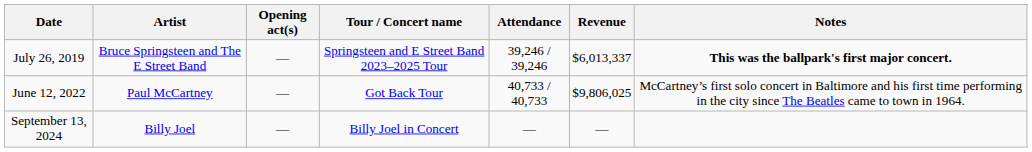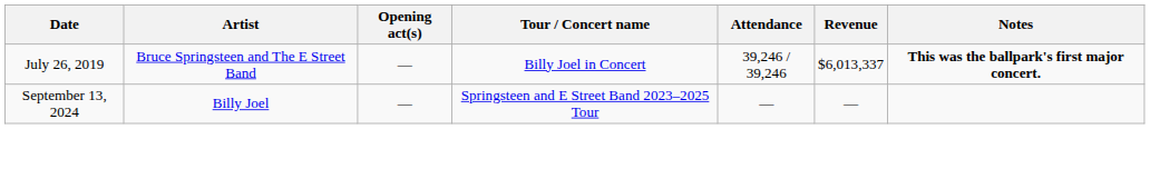July 26, 2019 | Tour / Concert name: Springsteen and E Street Band 2023–2025 Tour -> Billy Joel in Concert
- row: June 12, 2022 | Paul McCartney | — | Got Back Tour | 40,733 / 40,733 | $9,806,025 | McCartney’s first solo concert in Baltimore and his first time performing in the city since The Beatles came to town in 1964.
September 13, 2024 | Tour / Concert name: Billy Joel in Concert -> Springsteen and E Street Band 2023–2025 Tour
